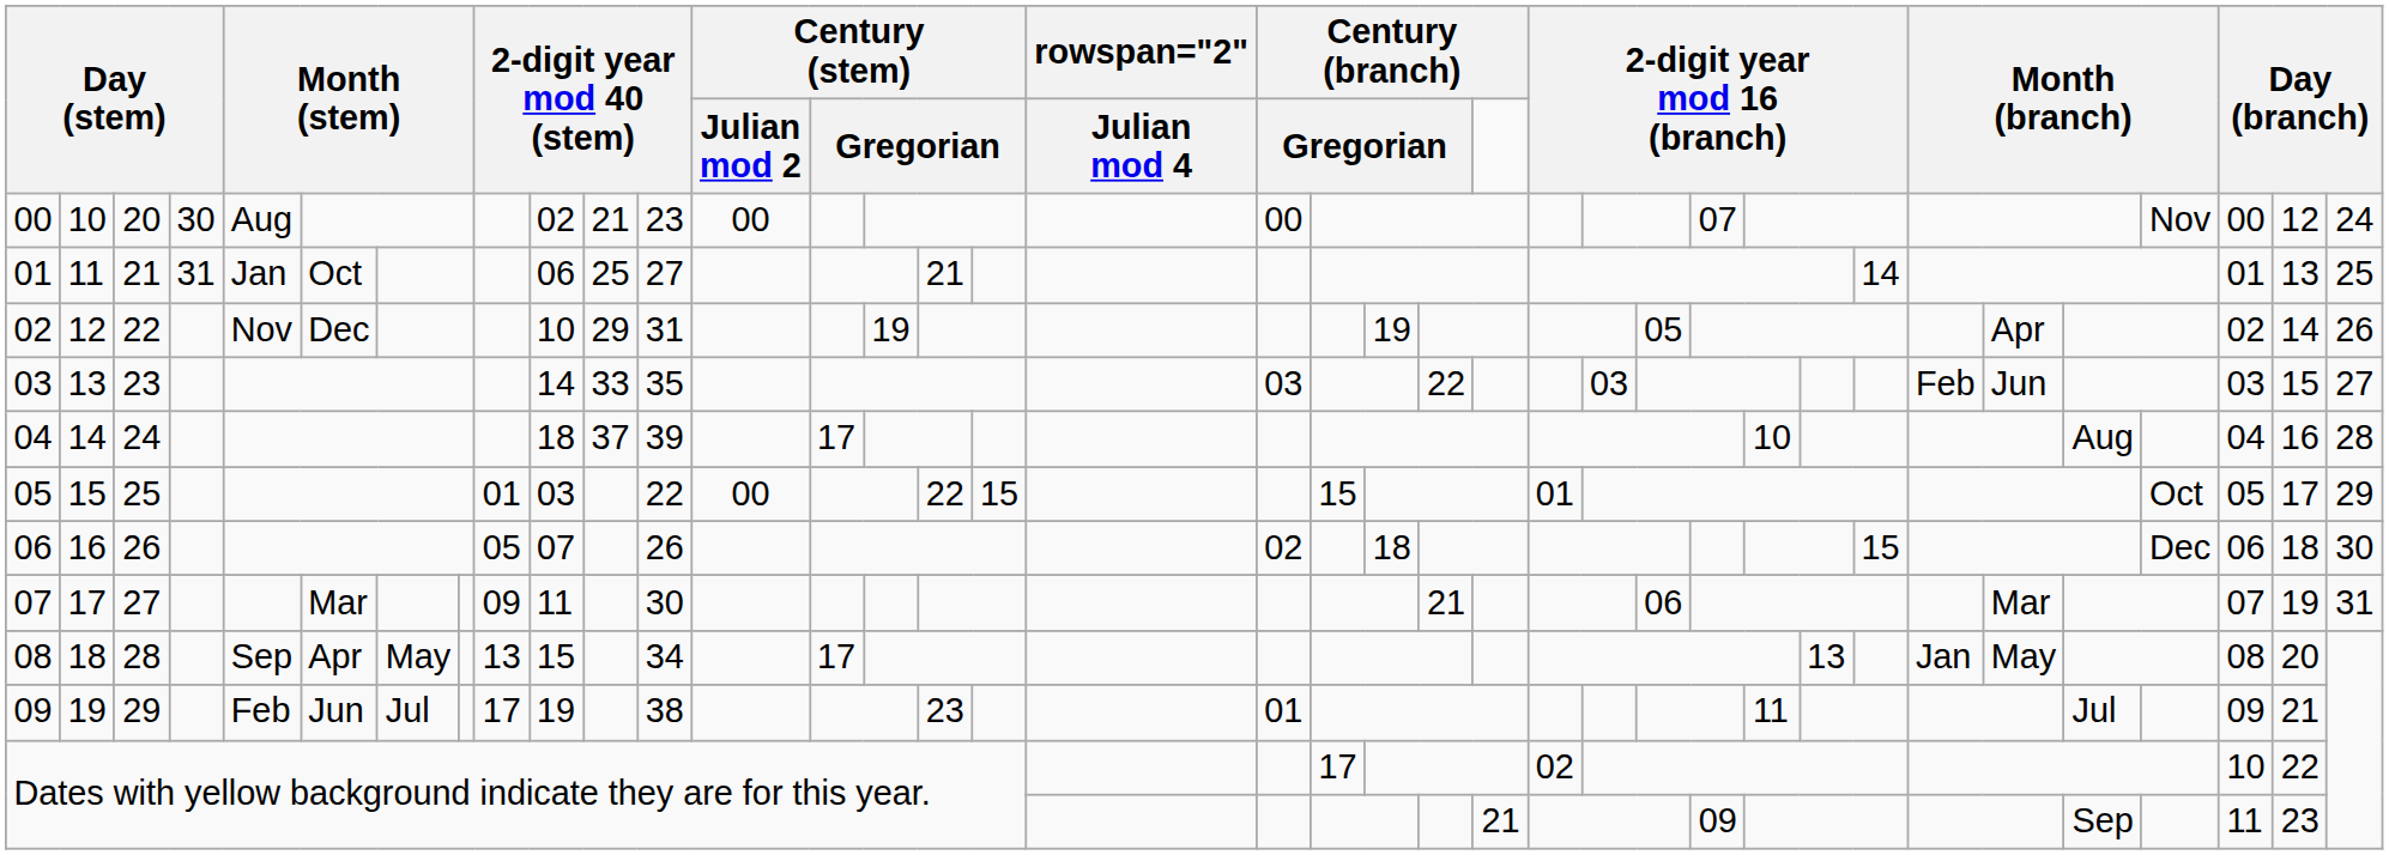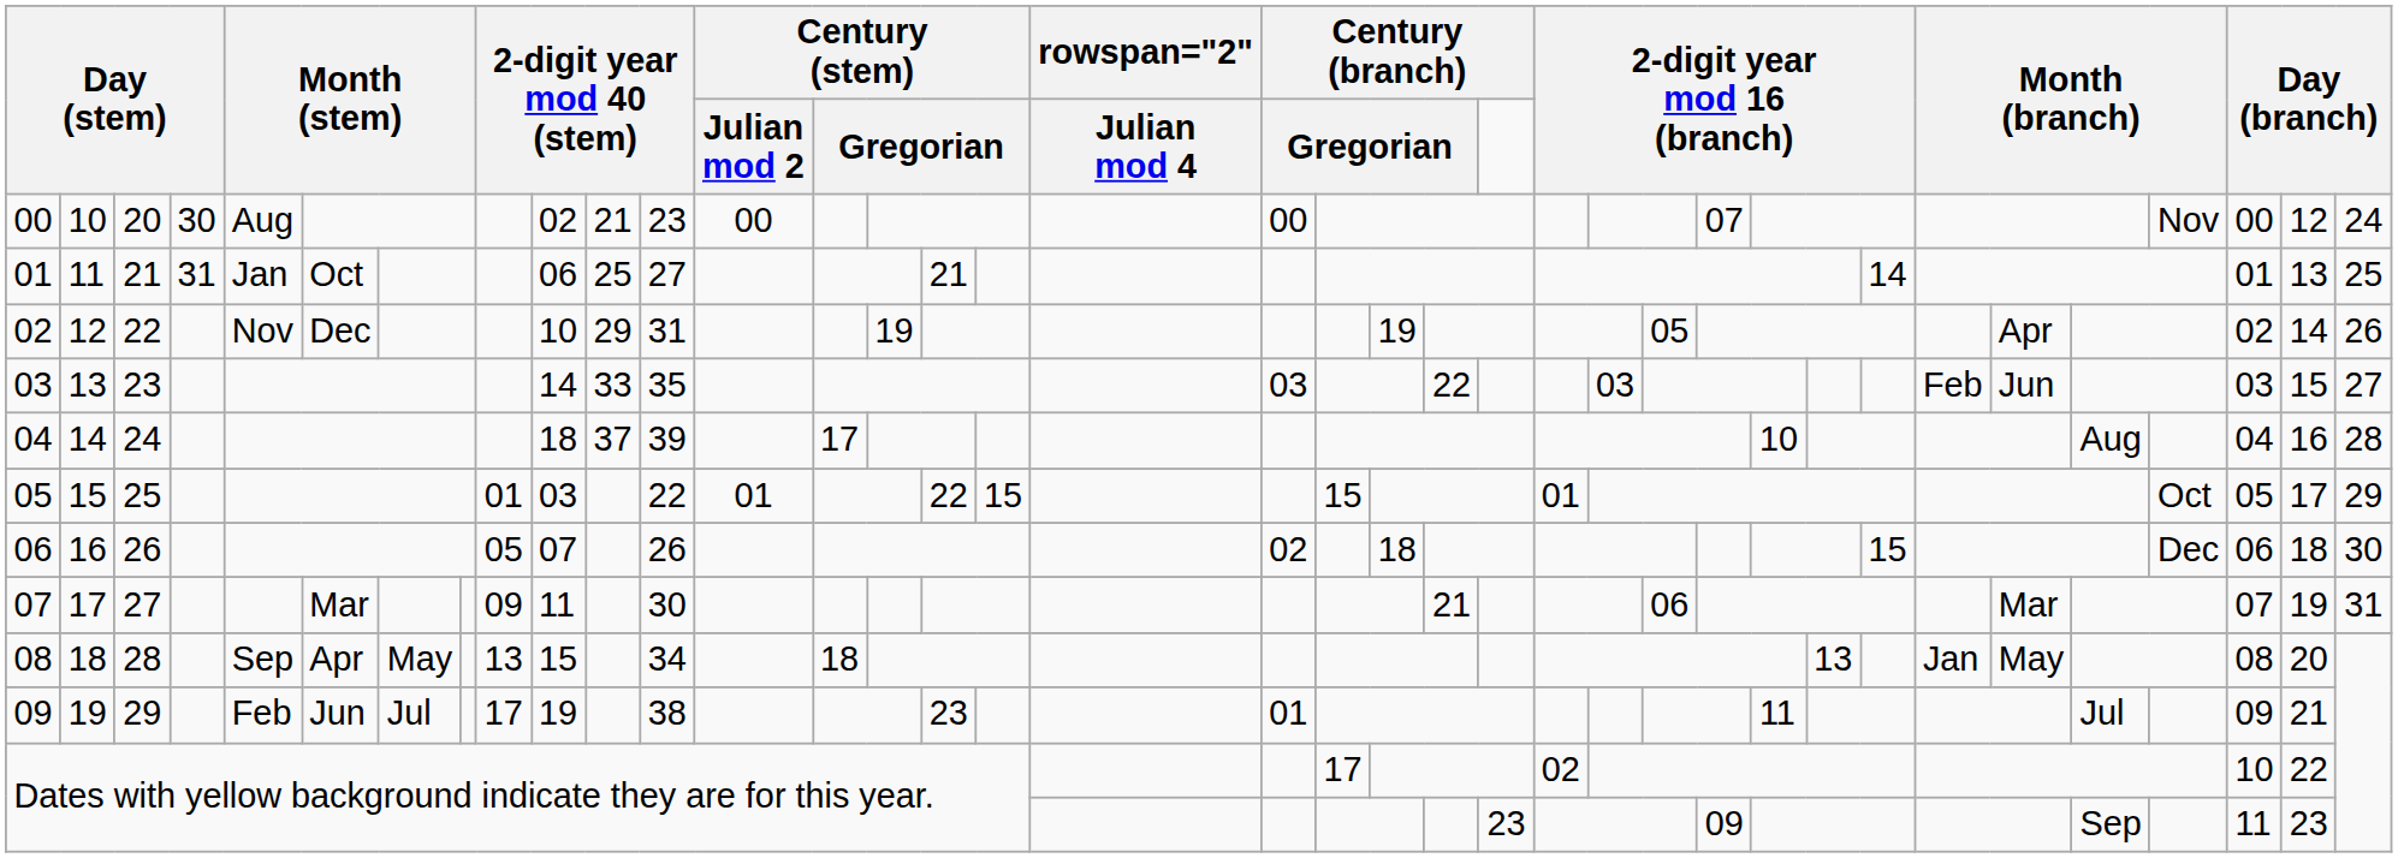row 8 | Century (stem) / Julian mod 2: 00 -> 01
row 11 | column 14: 17 -> 18
row 14 | Century (branch): 21 -> 23
